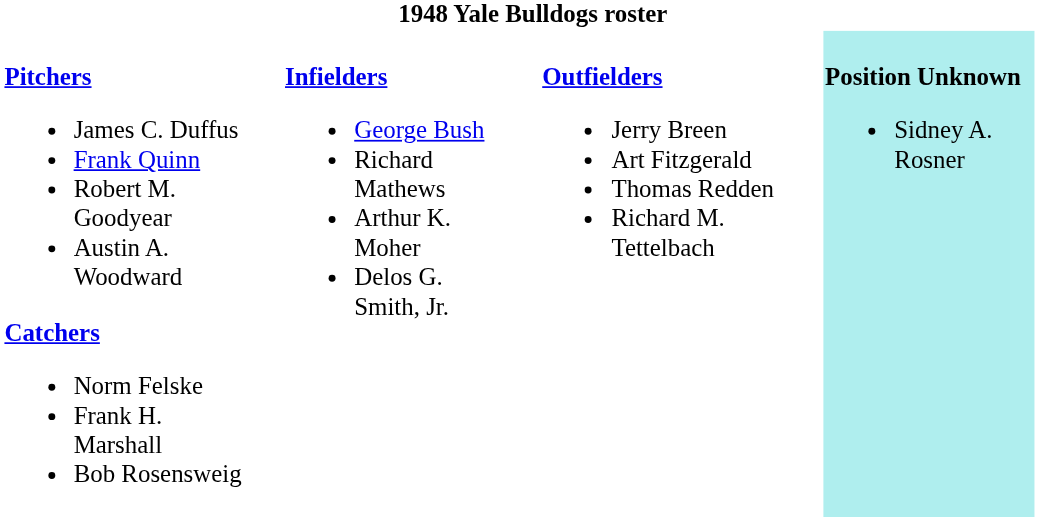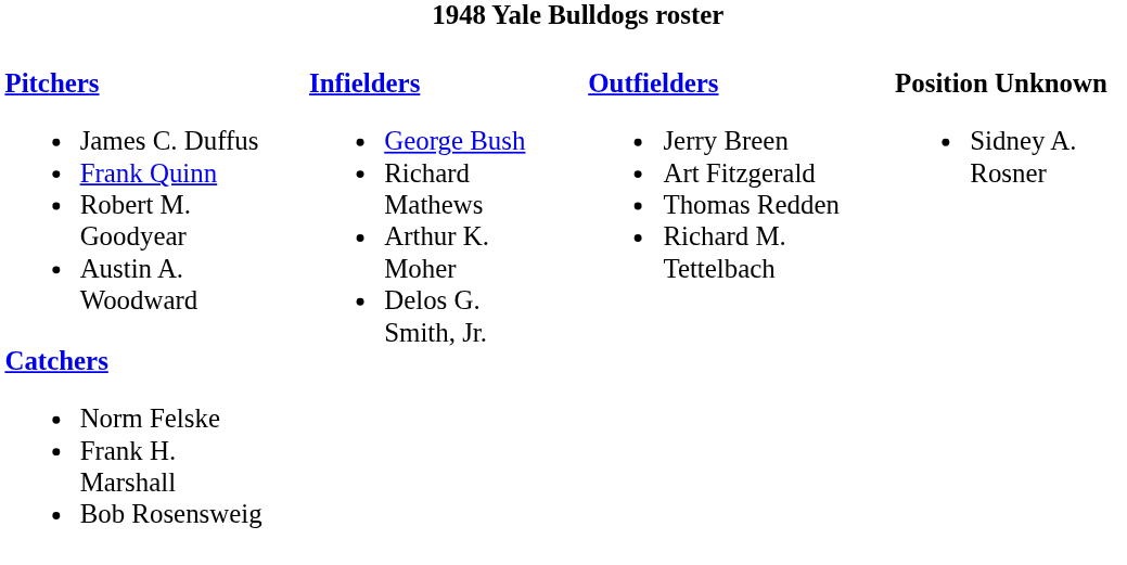row 2 | column 4: paleturquoise background -> no background
